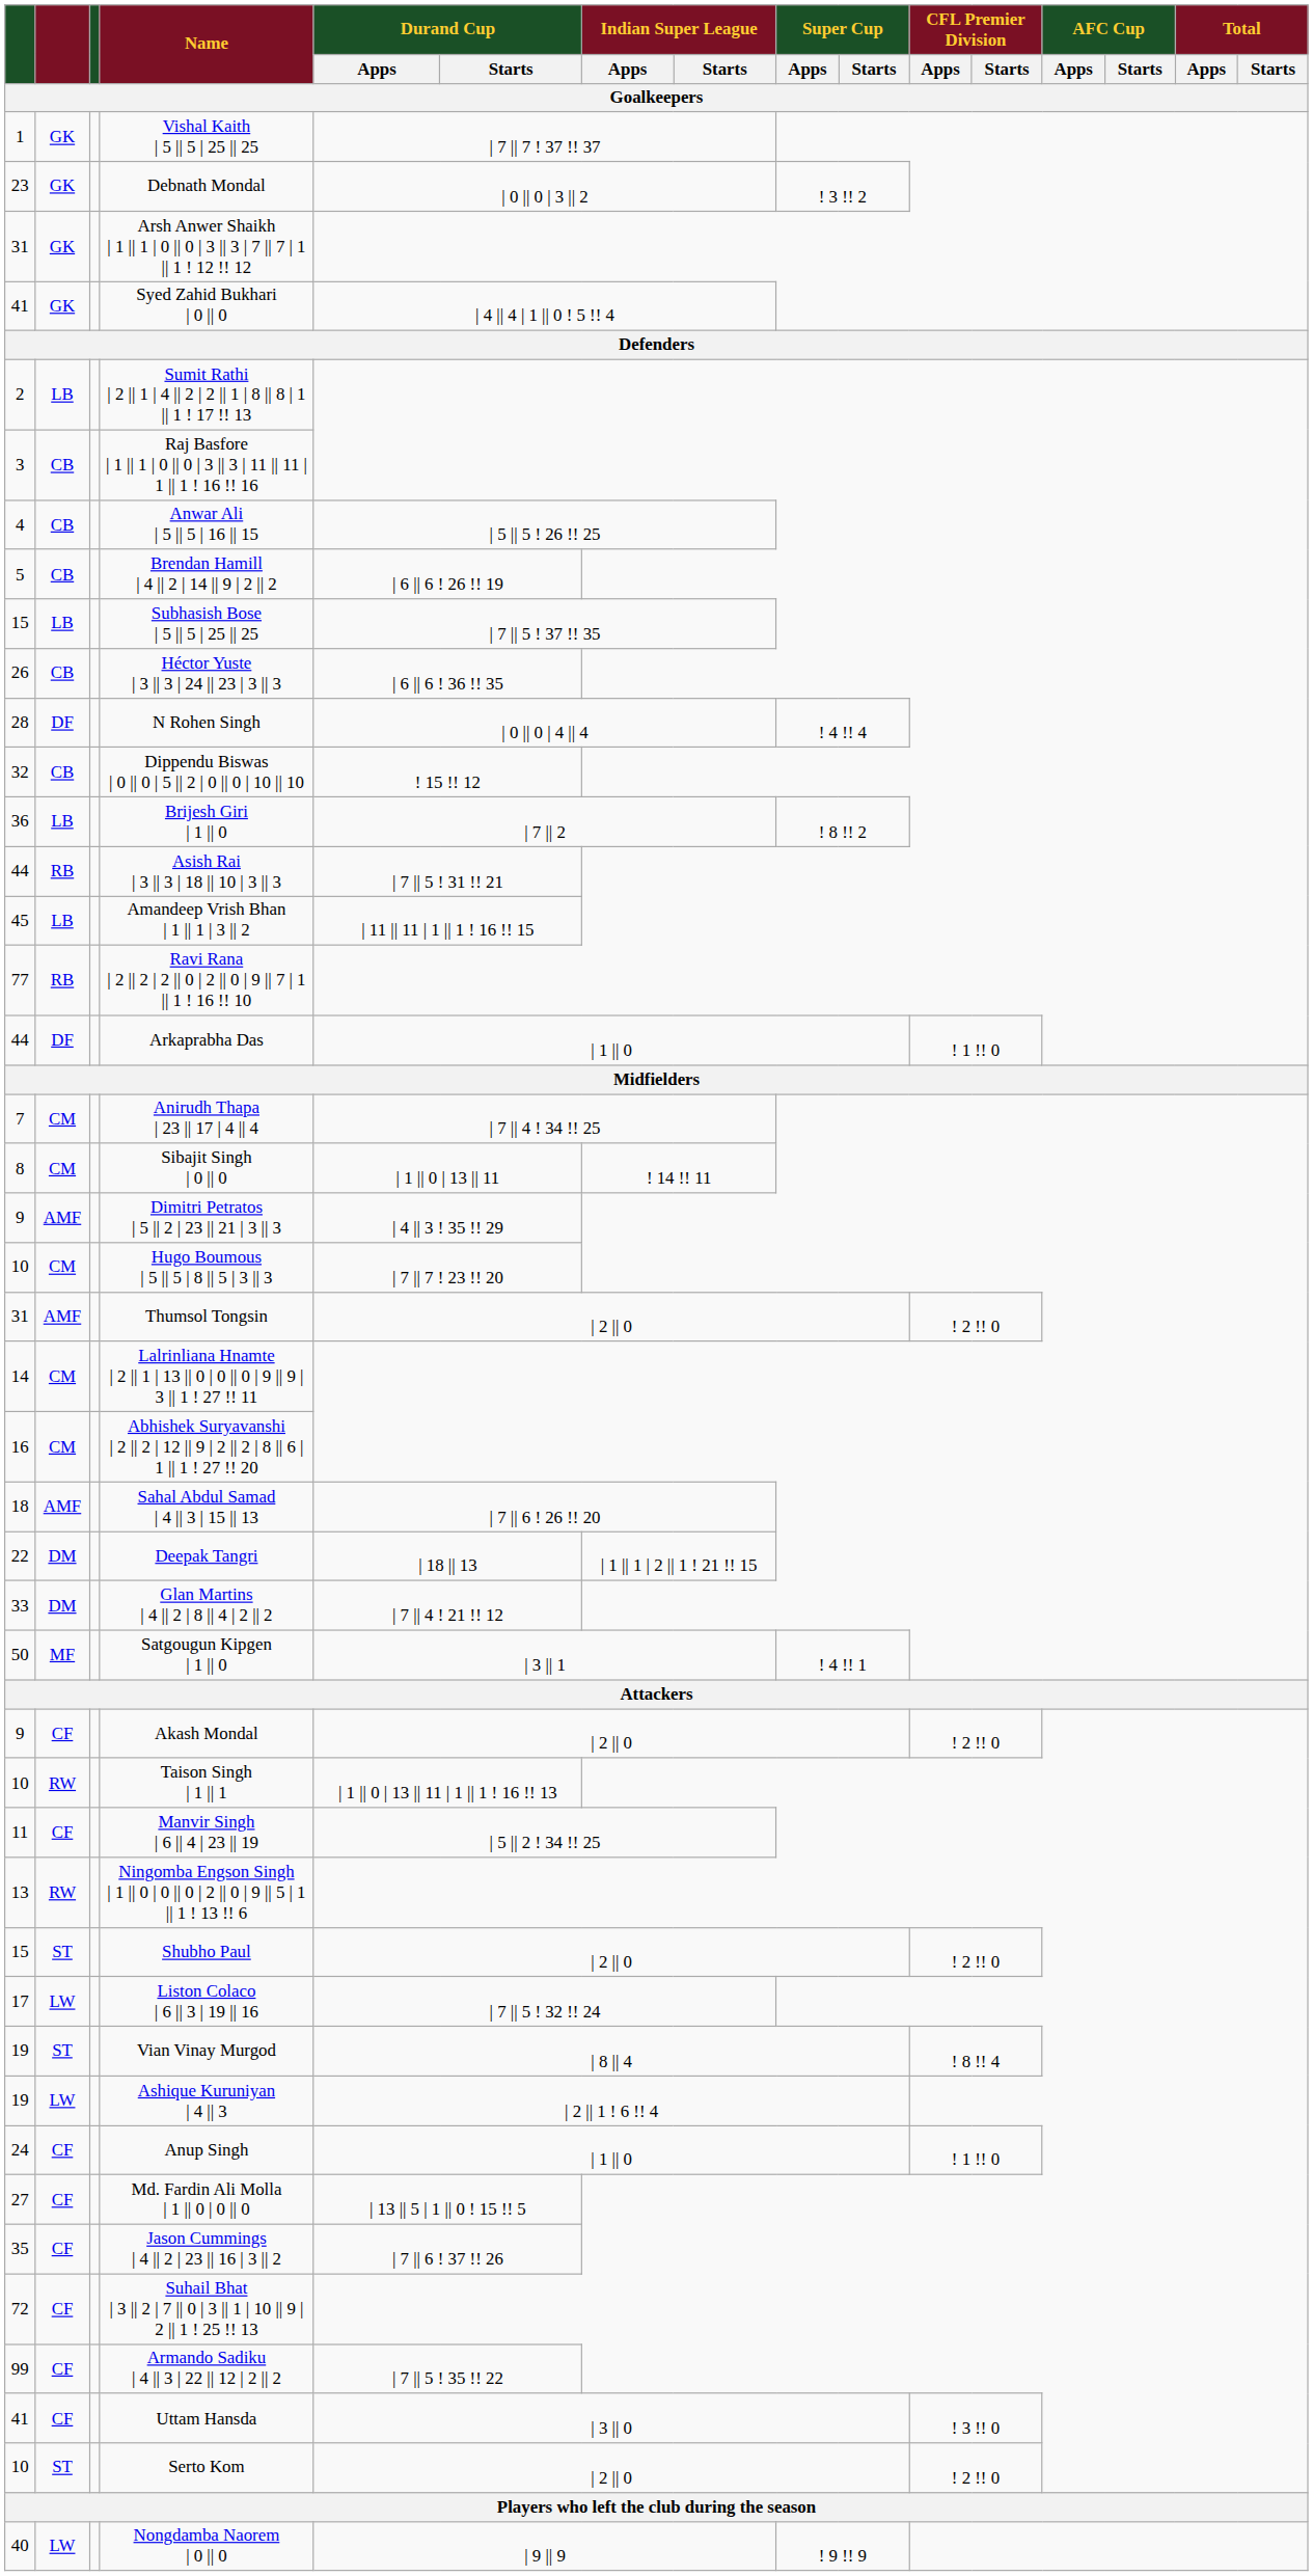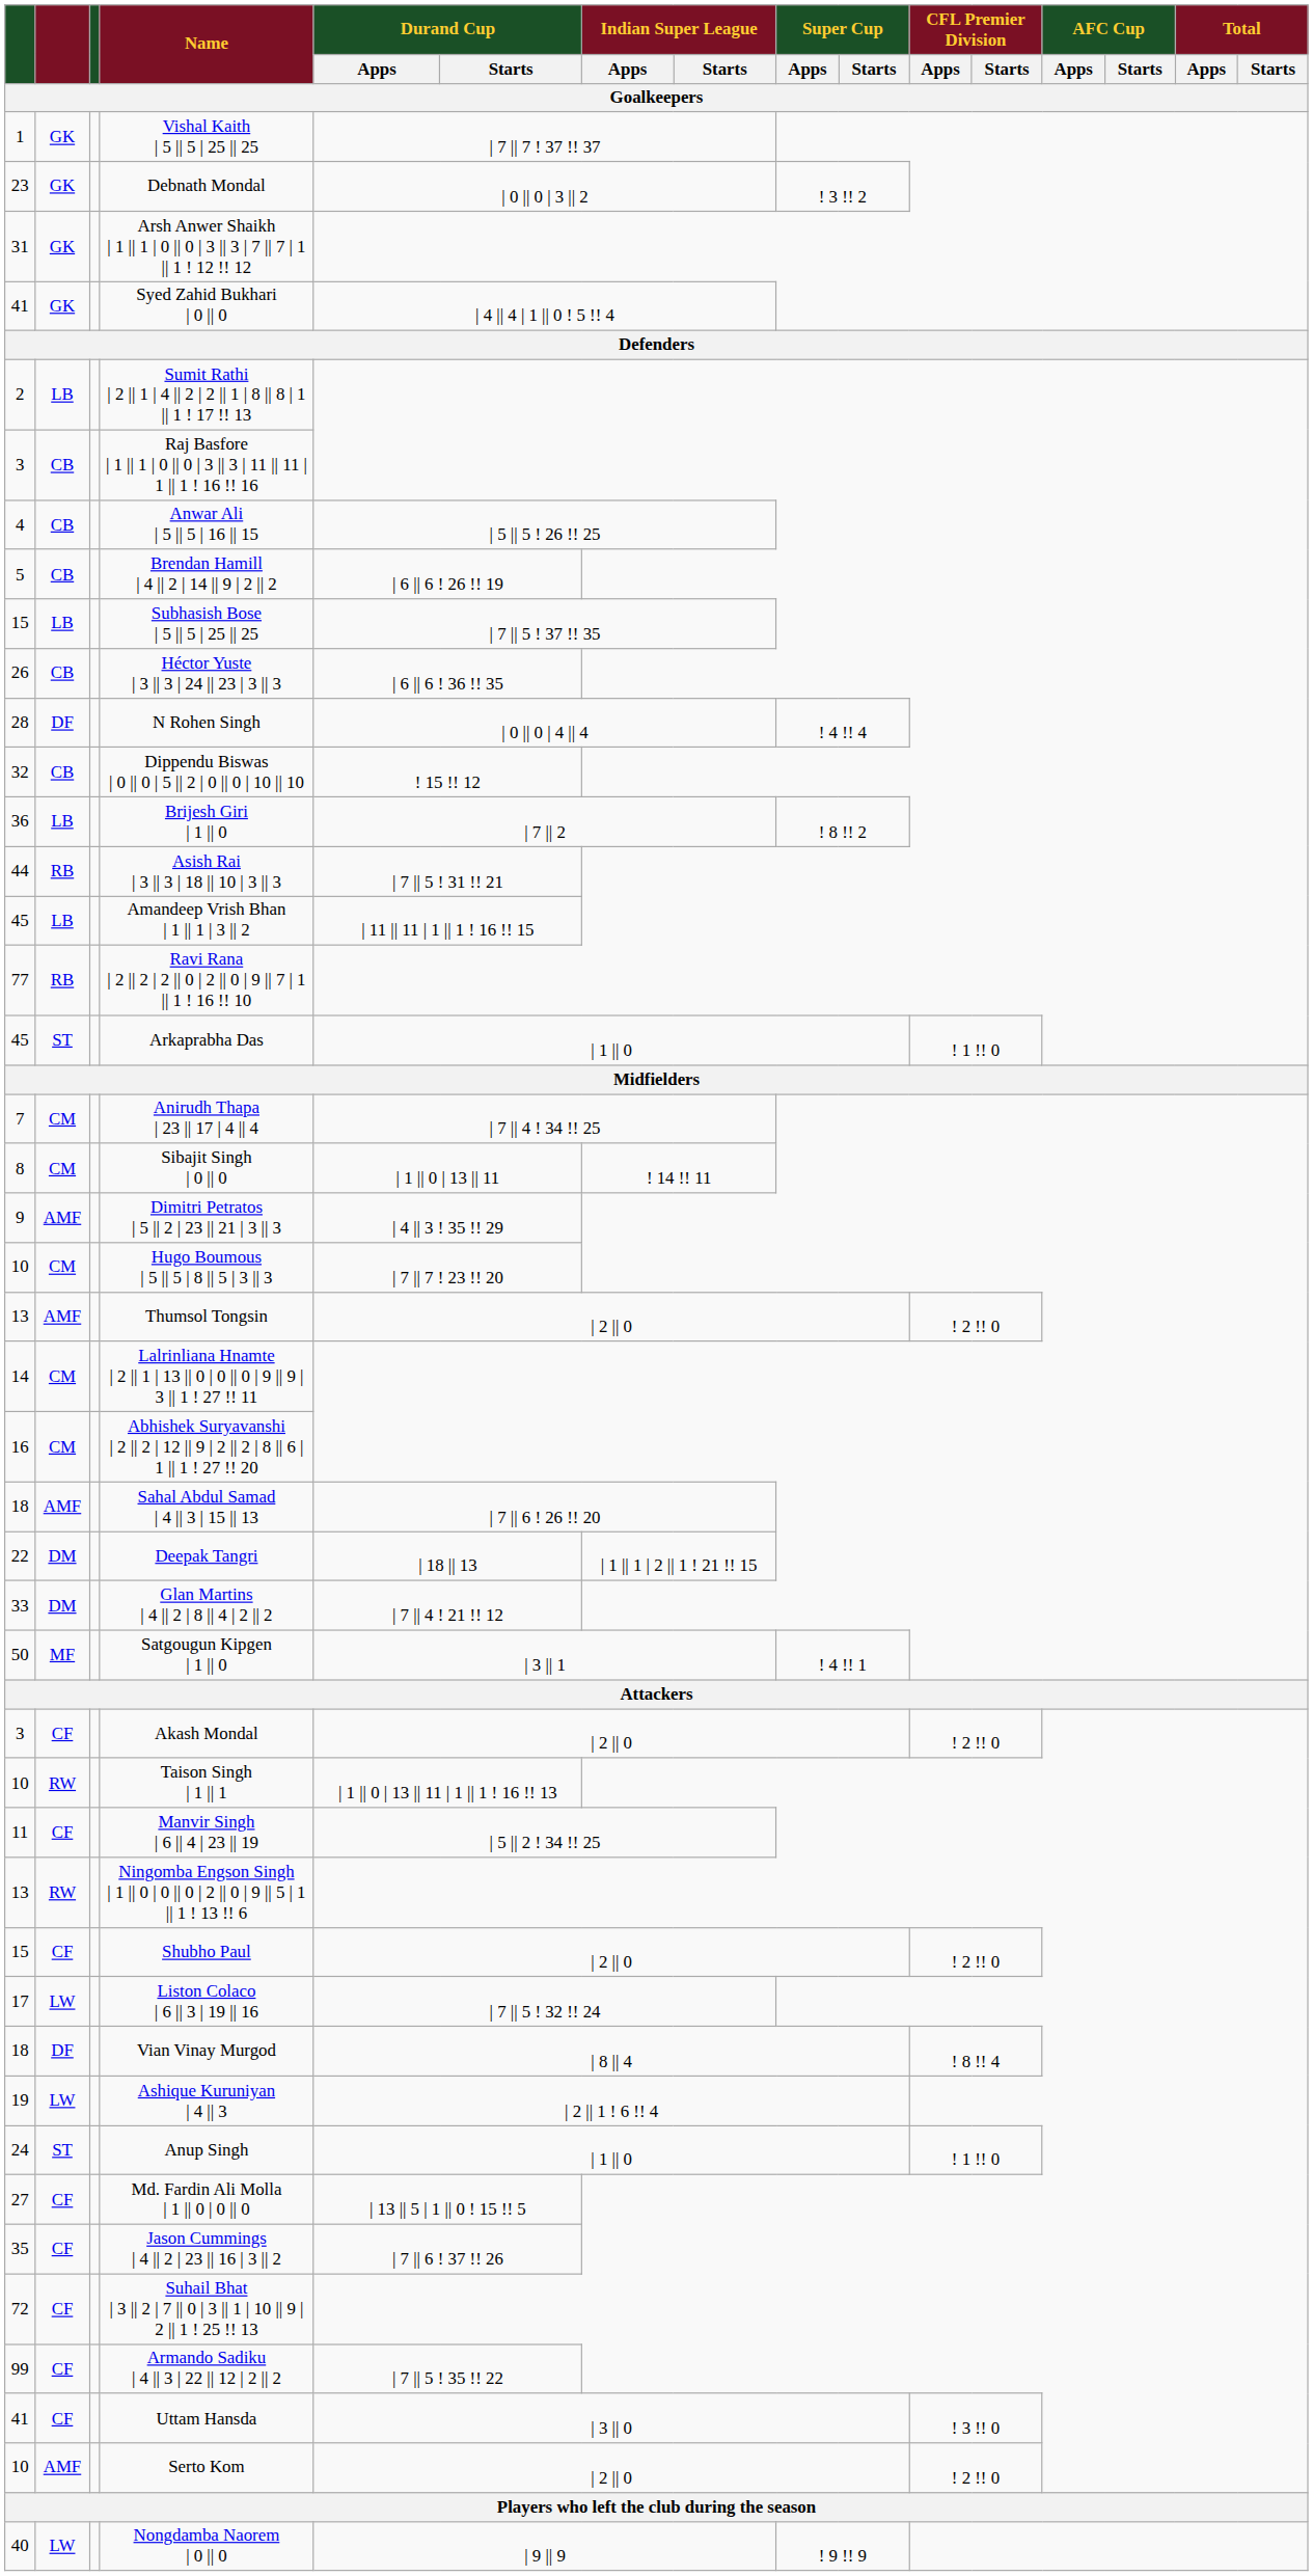Arkaprabha Das | column 1: 44 -> 45
Arkaprabha Das | column 2: DF -> ST
Thumsol Tongsin | column 1: 31 -> 13
Akash Mondal | column 1: 9 -> 3
Shubho Paul | column 2: ST -> CF
Vian Vinay Murgod | column 1: 19 -> 18
Vian Vinay Murgod | column 2: ST -> DF
Anup Singh | column 2: CF -> ST
Serto Kom | column 2: ST -> AMF
